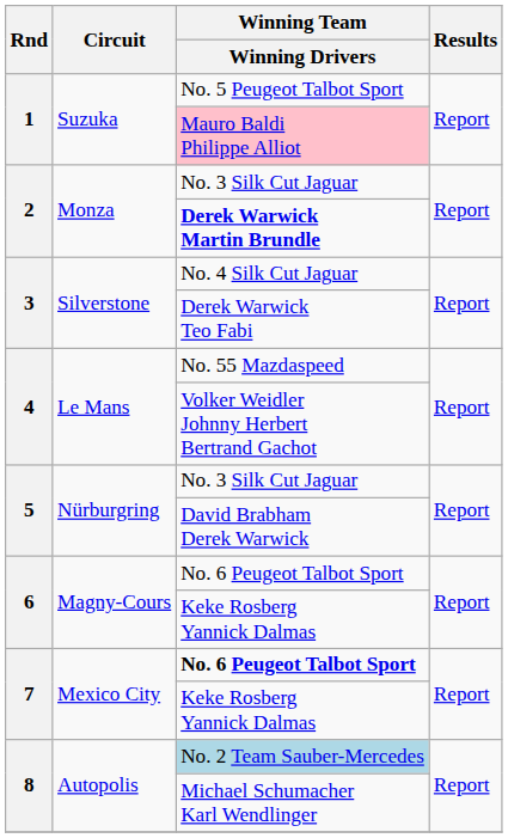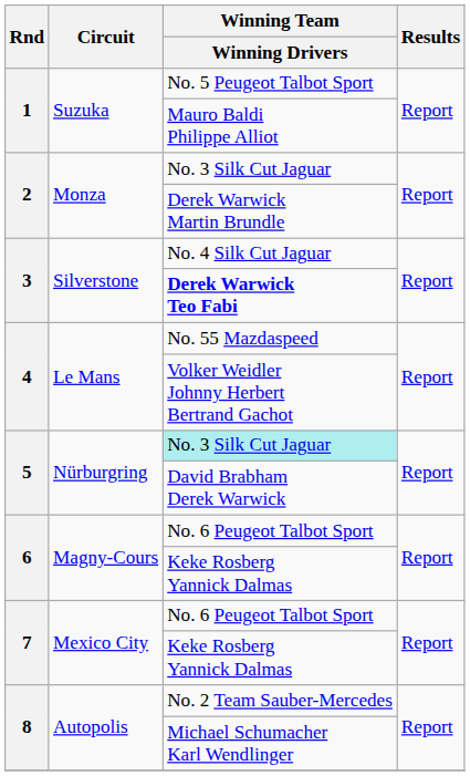Mauro Baldi Philippe Alliot | Winning Team / Winning Drivers: pink background -> no background
Derek Warwick Martin Brundle | Winning Team / Winning Drivers: bold -> normal
Derek Warwick Teo Fabi | Winning Team / Winning Drivers: normal -> bold
5 / No. 3 Silk Cut Jaguar | Winning Team / Winning Drivers: no background -> paleturquoise background
7 / No. 6 Peugeot Talbot Sport | Winning Team / Winning Drivers: bold -> normal
No. 2 Team Sauber-Mercedes | Winning Team / Winning Drivers: lightblue background -> no background
